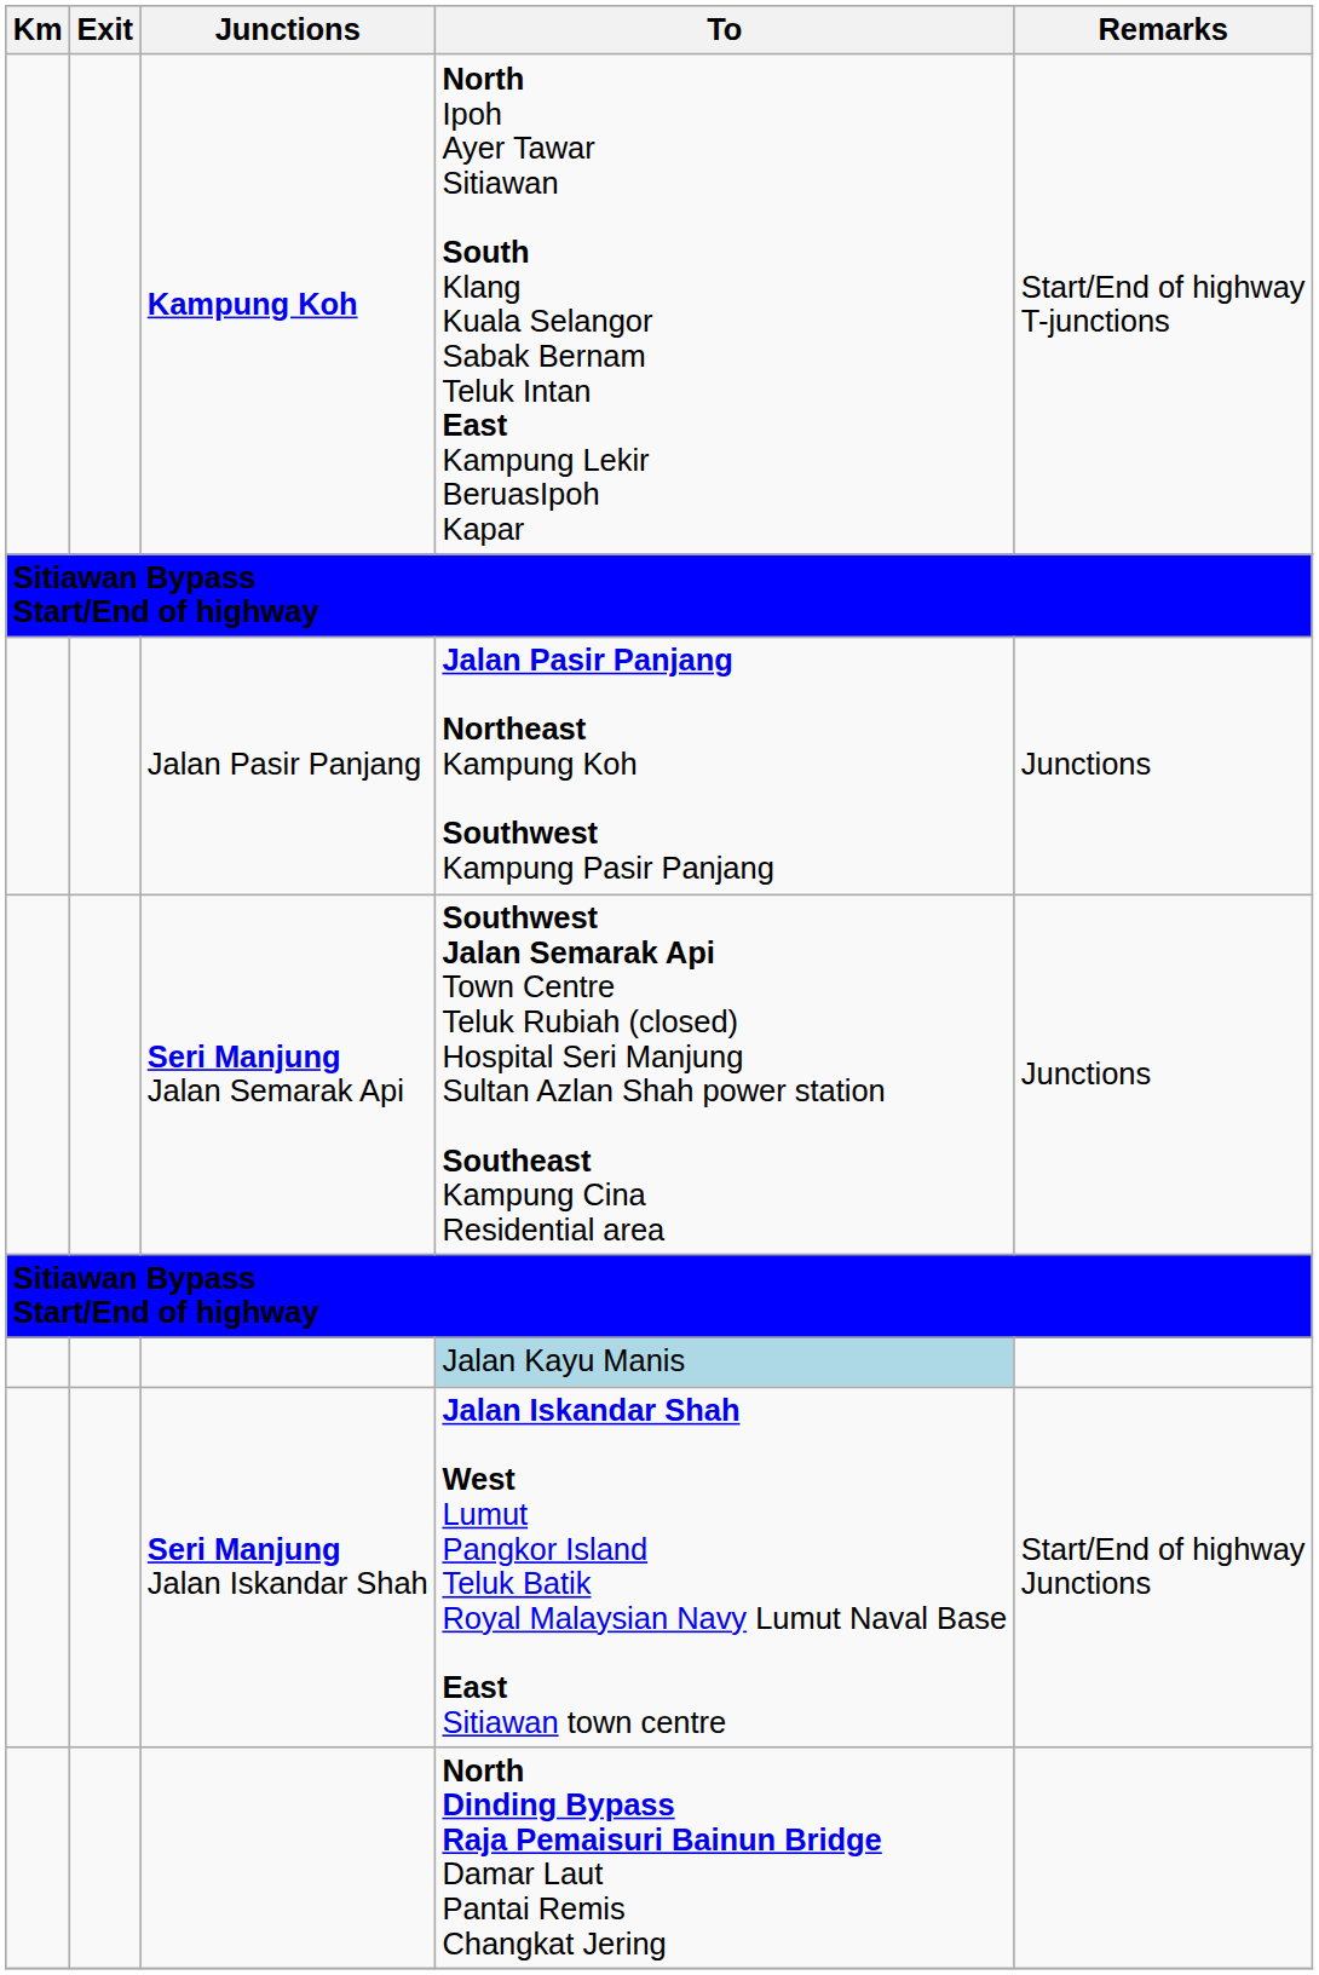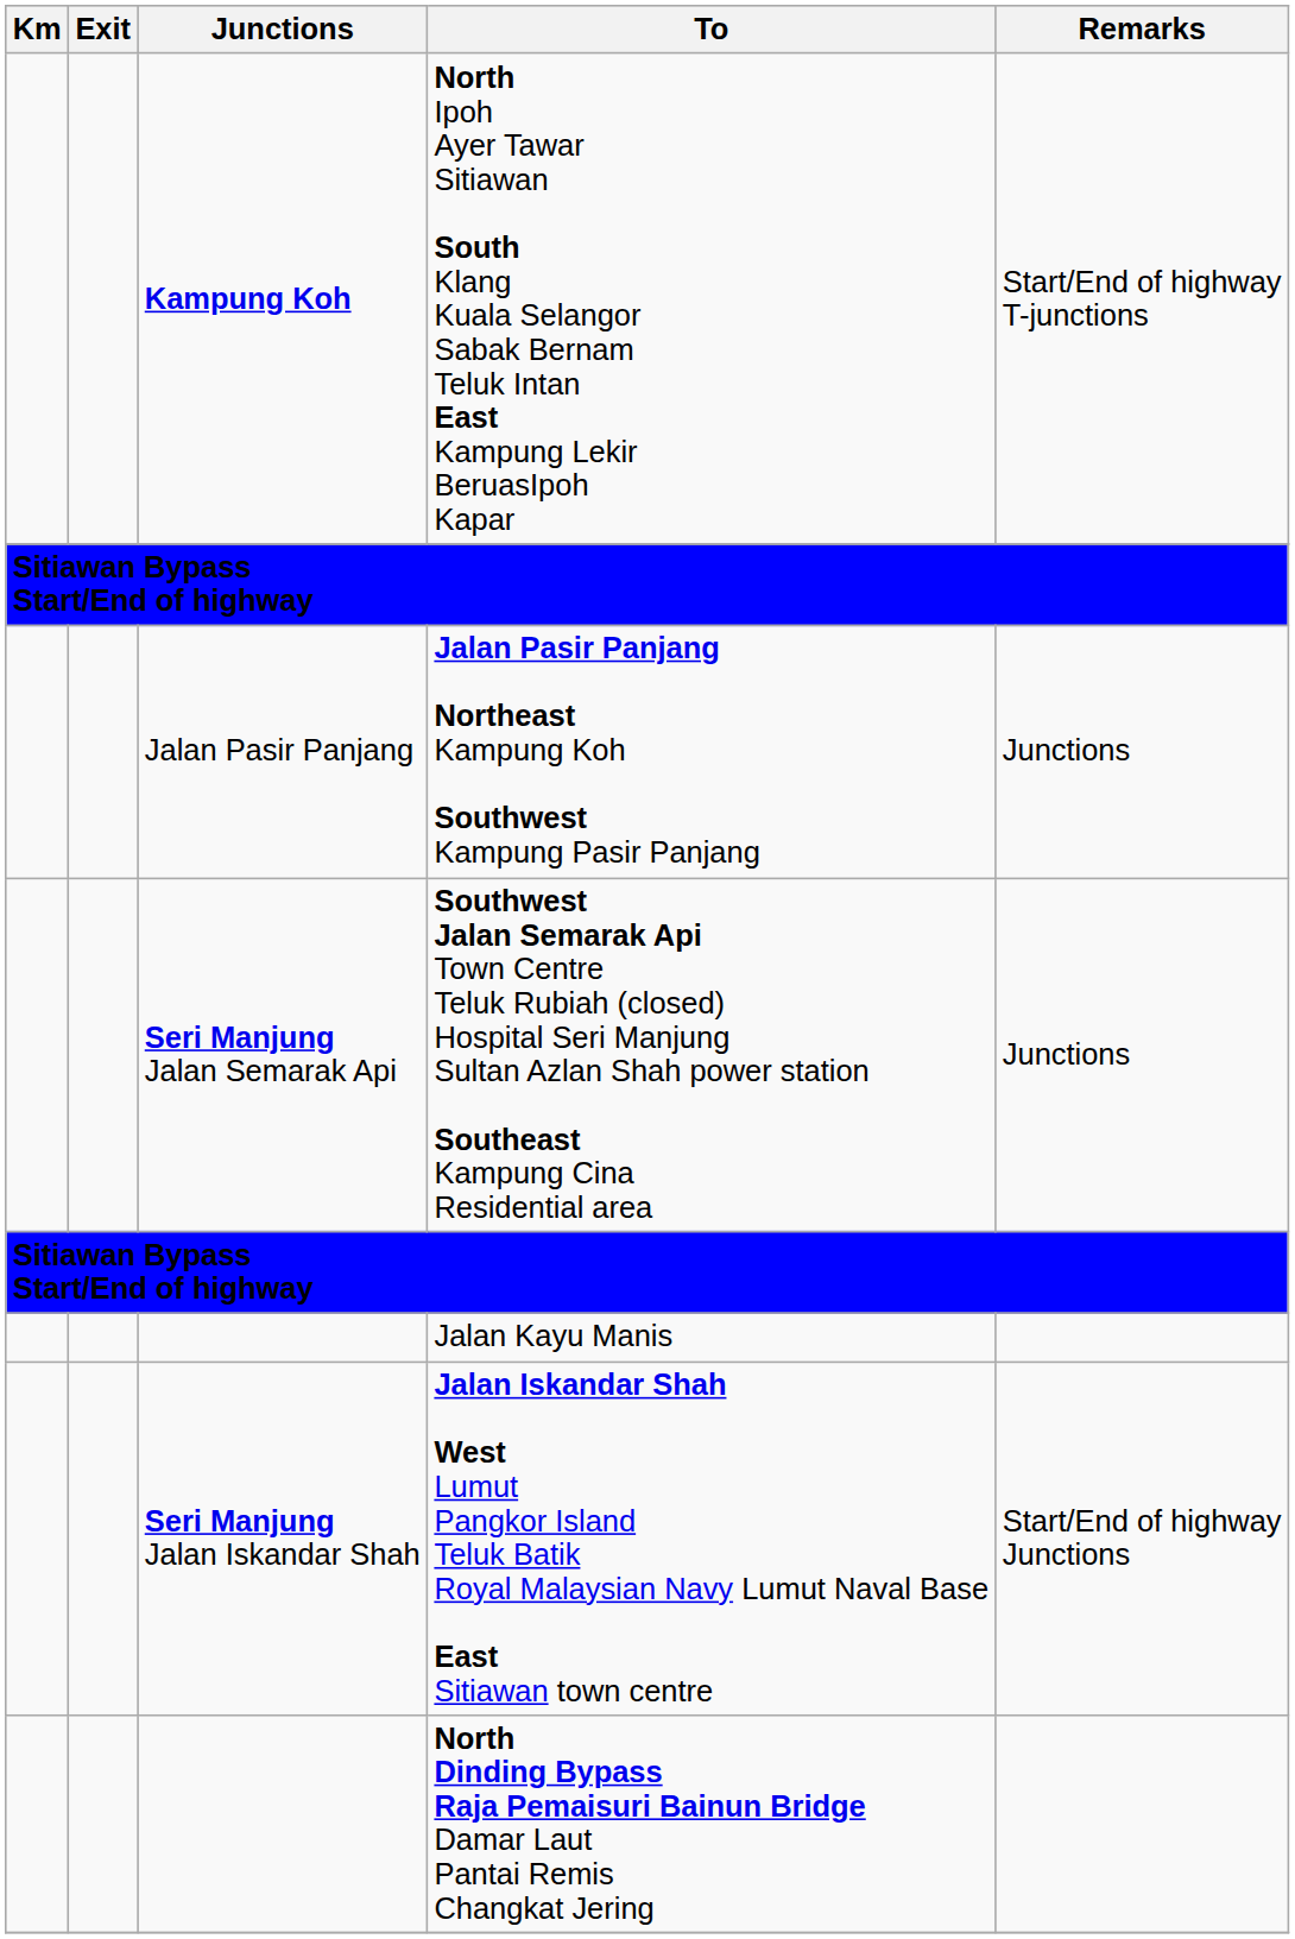Jalan Kayu Manis | To: lightblue background -> no background
